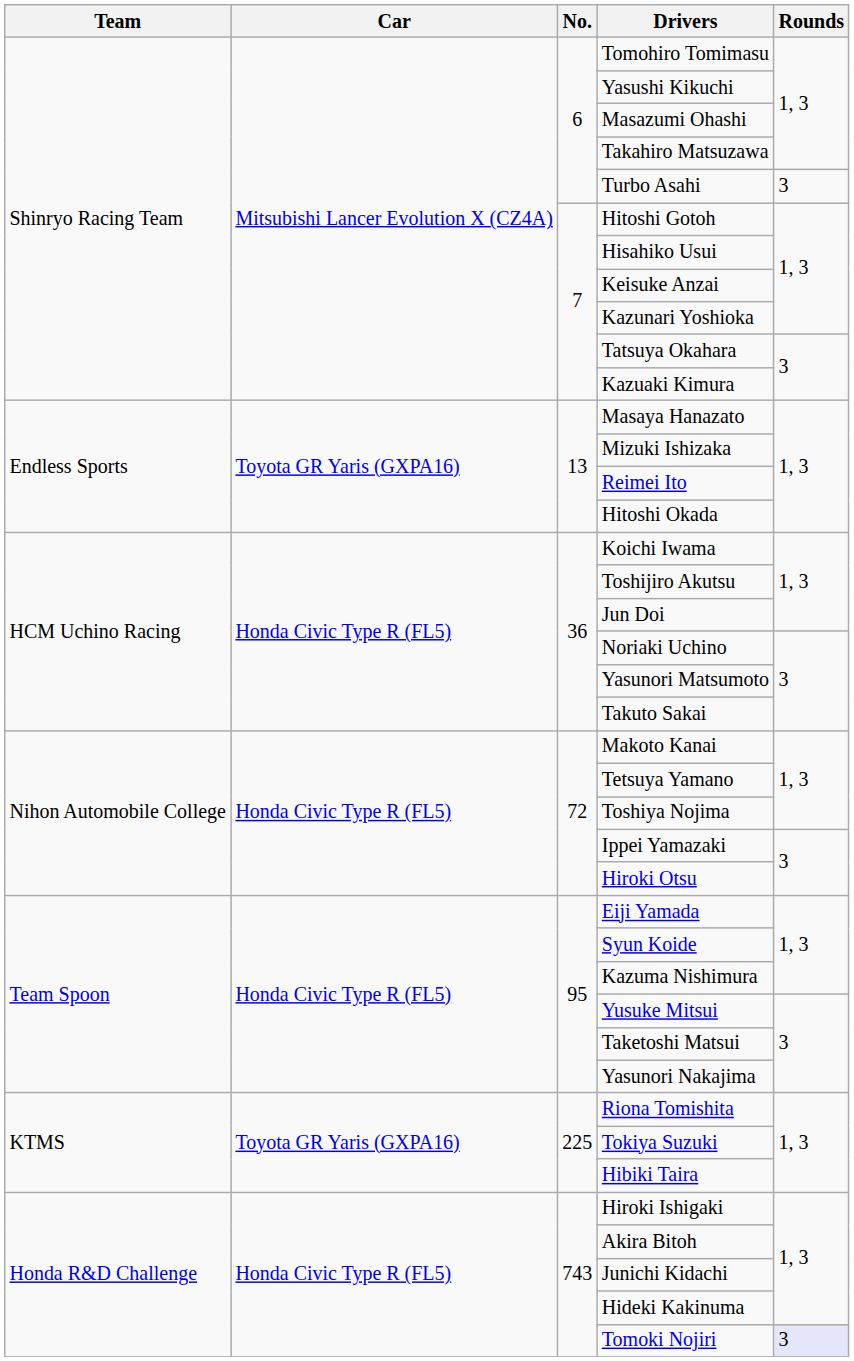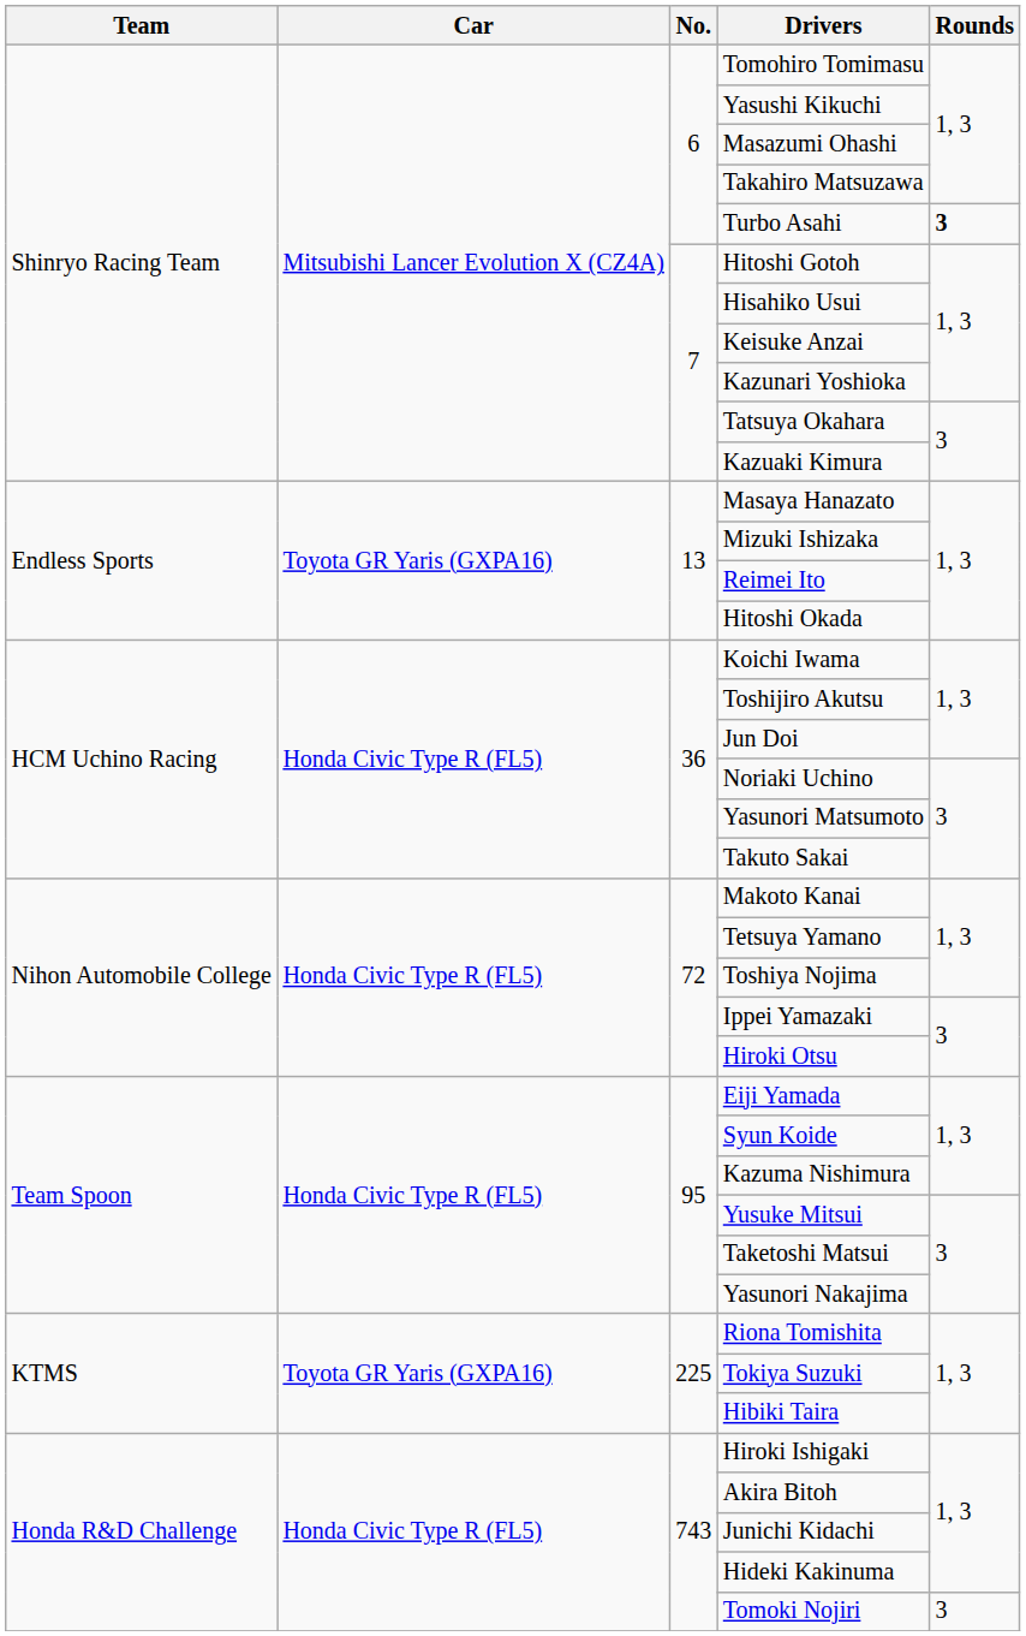Turbo Asahi | Rounds: normal -> bold
Tomoki Nojiri | Rounds: lavender background -> no background
